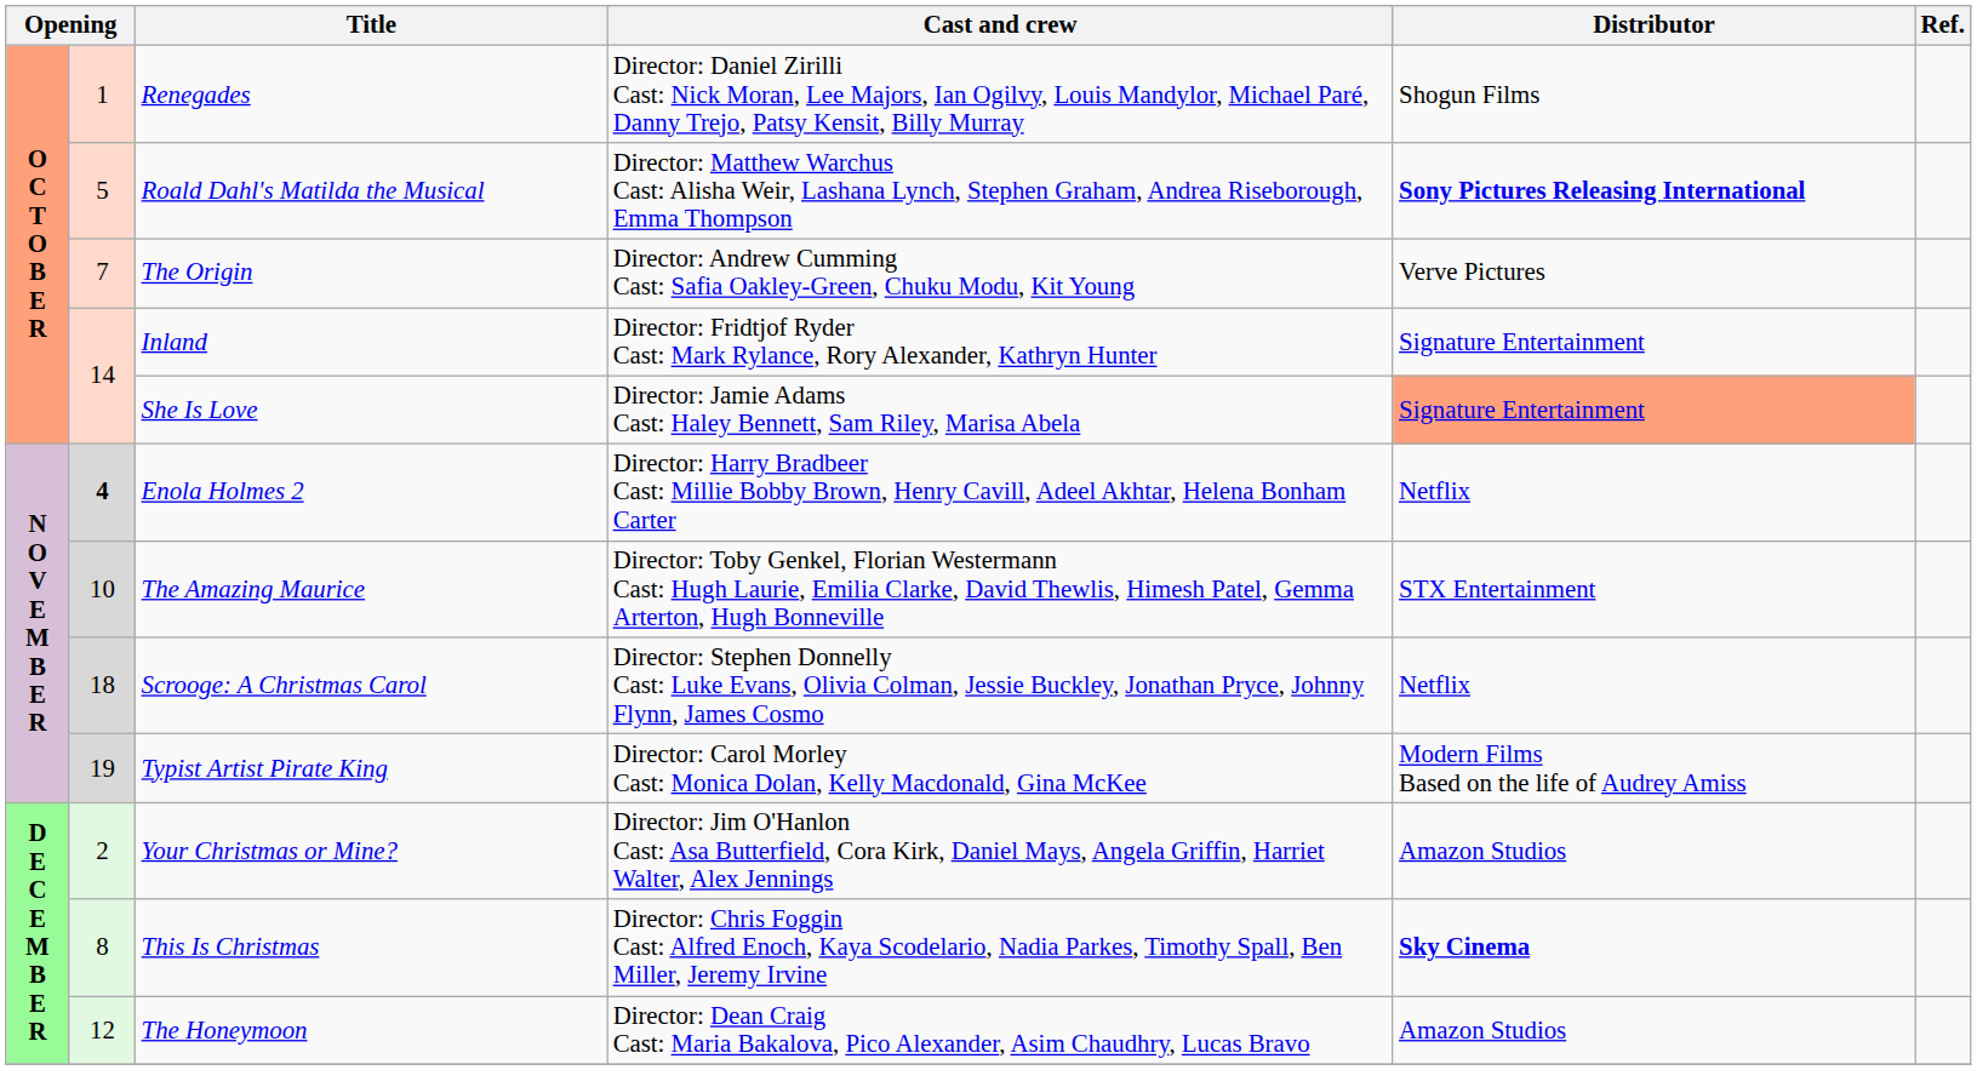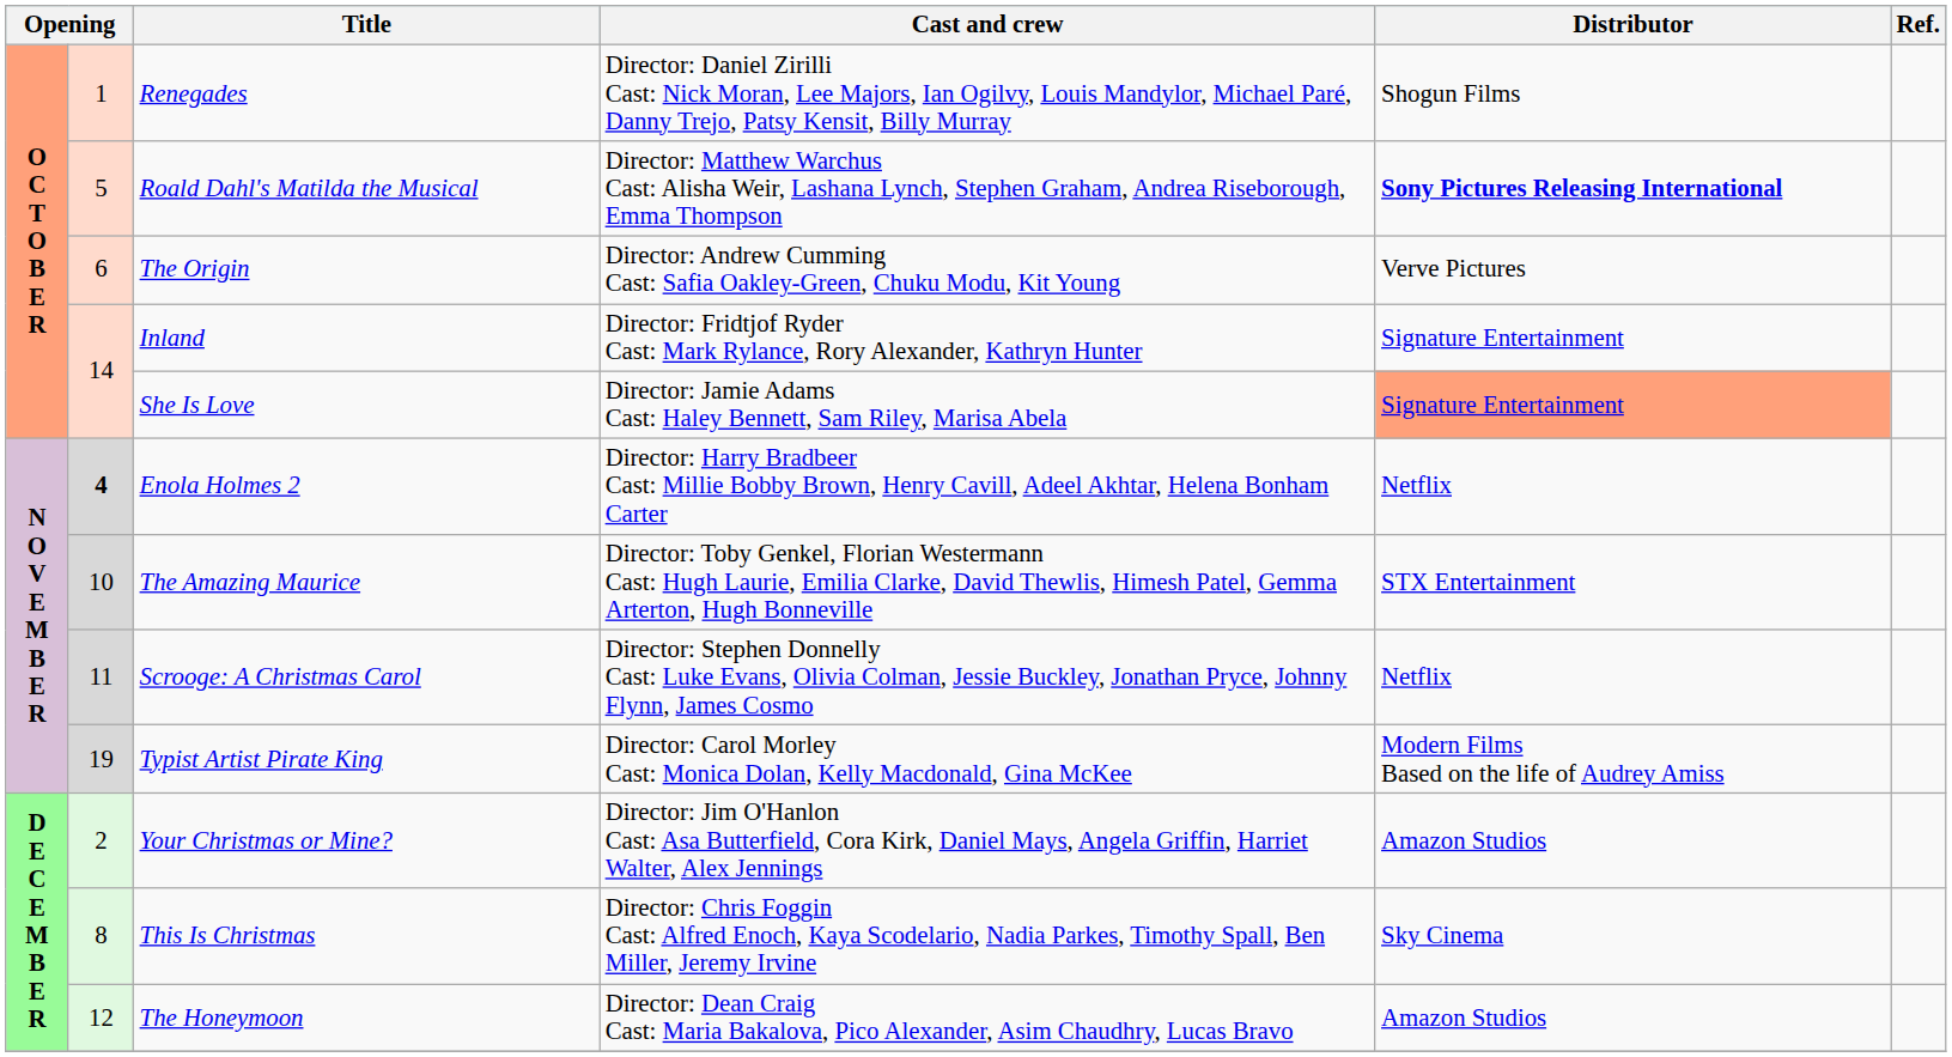The Origin | column 2: 7 -> 6
Scrooge: A Christmas Carol | column 2: 18 -> 11
This Is Christmas | Distributor: bold -> normal
